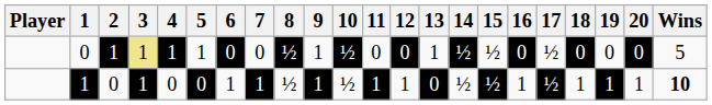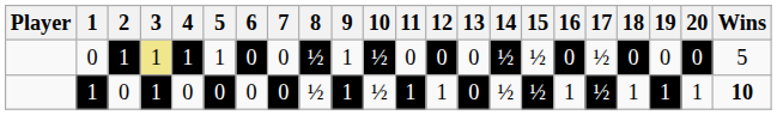row 2 | 13: 1 -> 0
row 3 | 6: 1 -> 0
row 3 | 7: 1 -> 0
